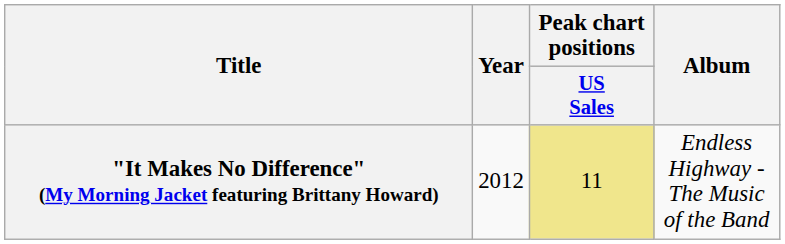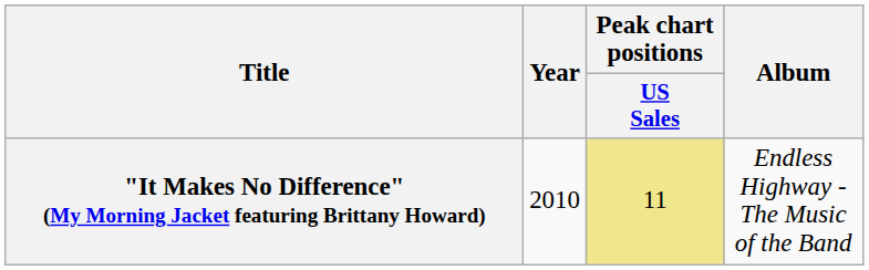row 3 | Year: 2012 -> 2010
